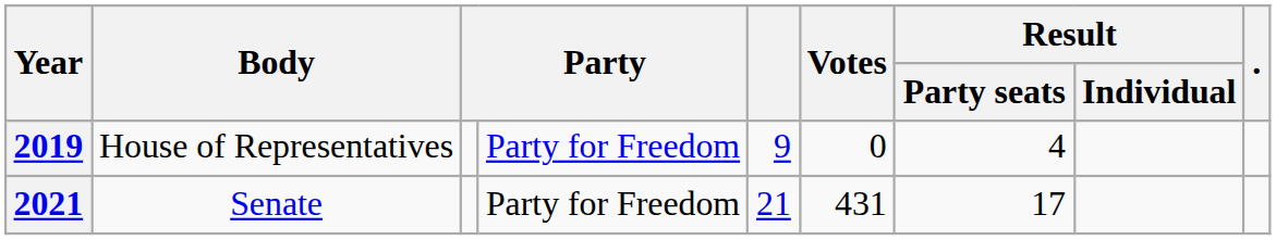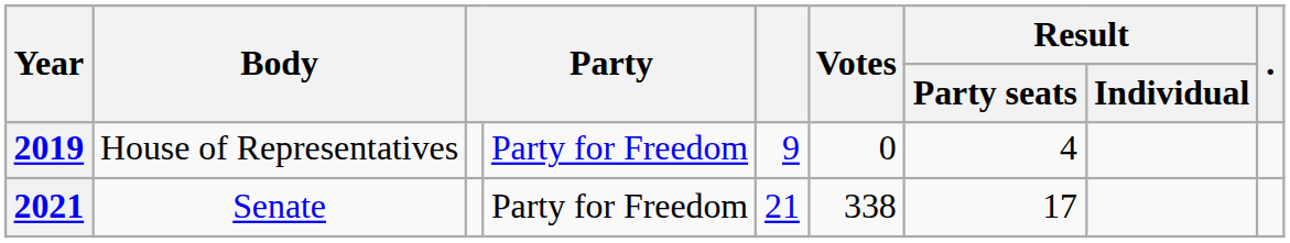2021 | Votes: 431 -> 338
